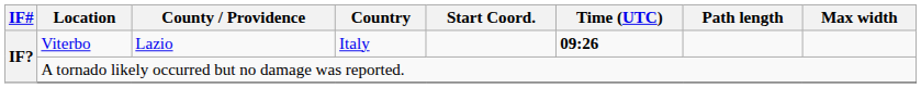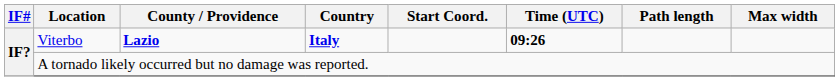Viterbo | County / Providence: normal -> bold
Viterbo | Country: normal -> bold
